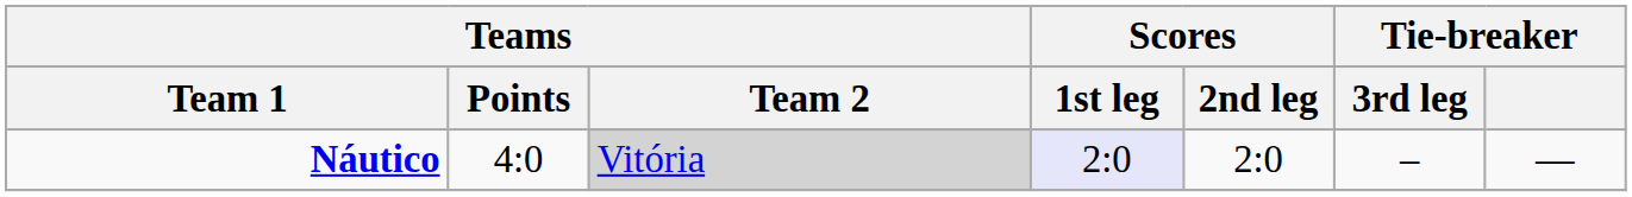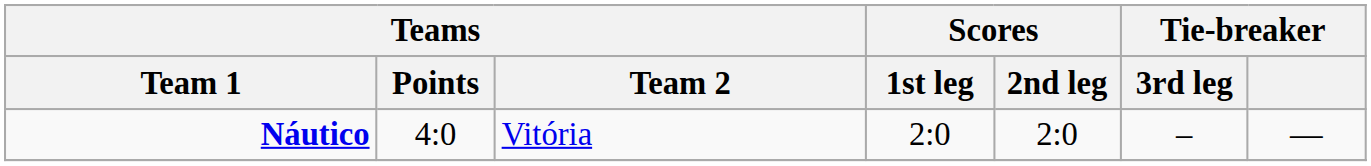Náutico | Teams / Team 2: lightgrey background -> no background
Náutico | Scores / 1st leg: lavender background -> no background
